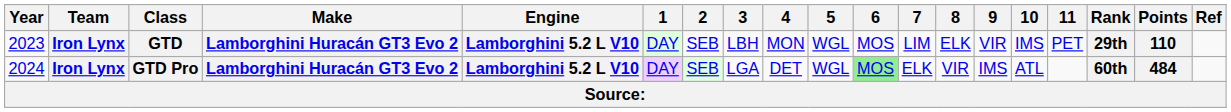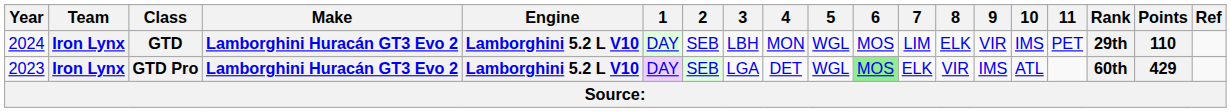GTD | Year: 2023 -> 2024
GTD Pro | Year: 2024 -> 2023
GTD Pro | Points: 484 -> 429
